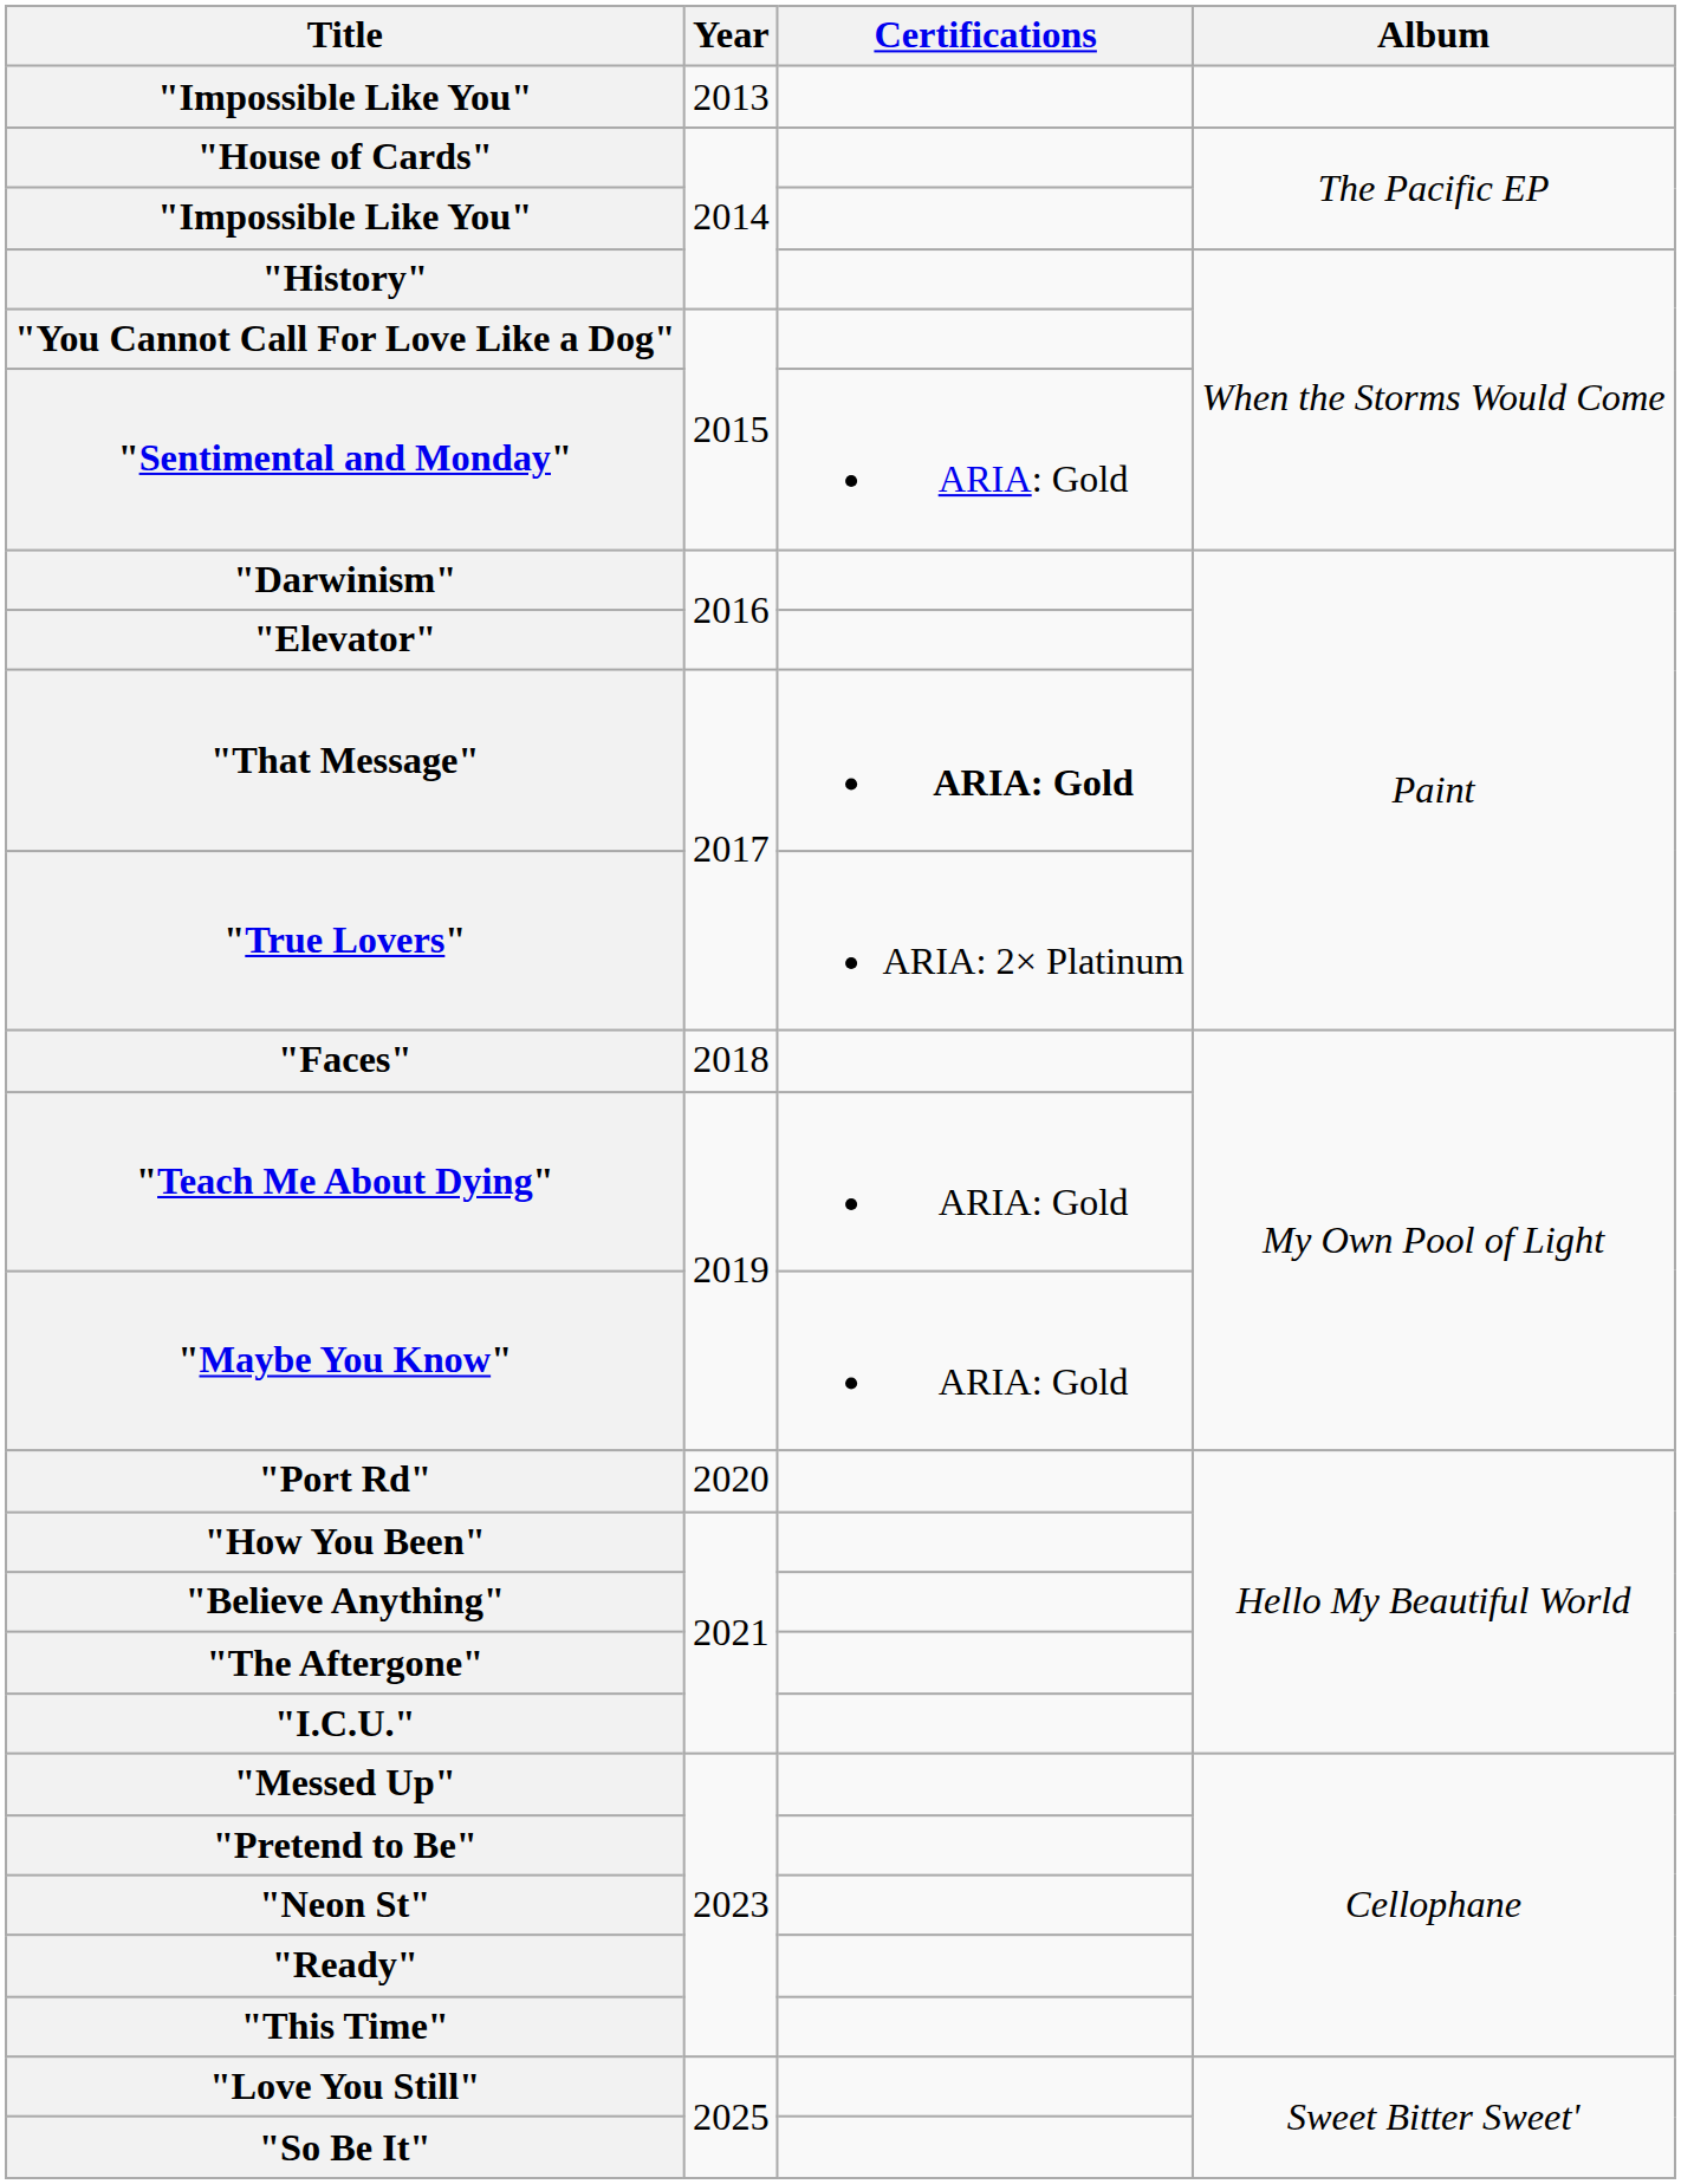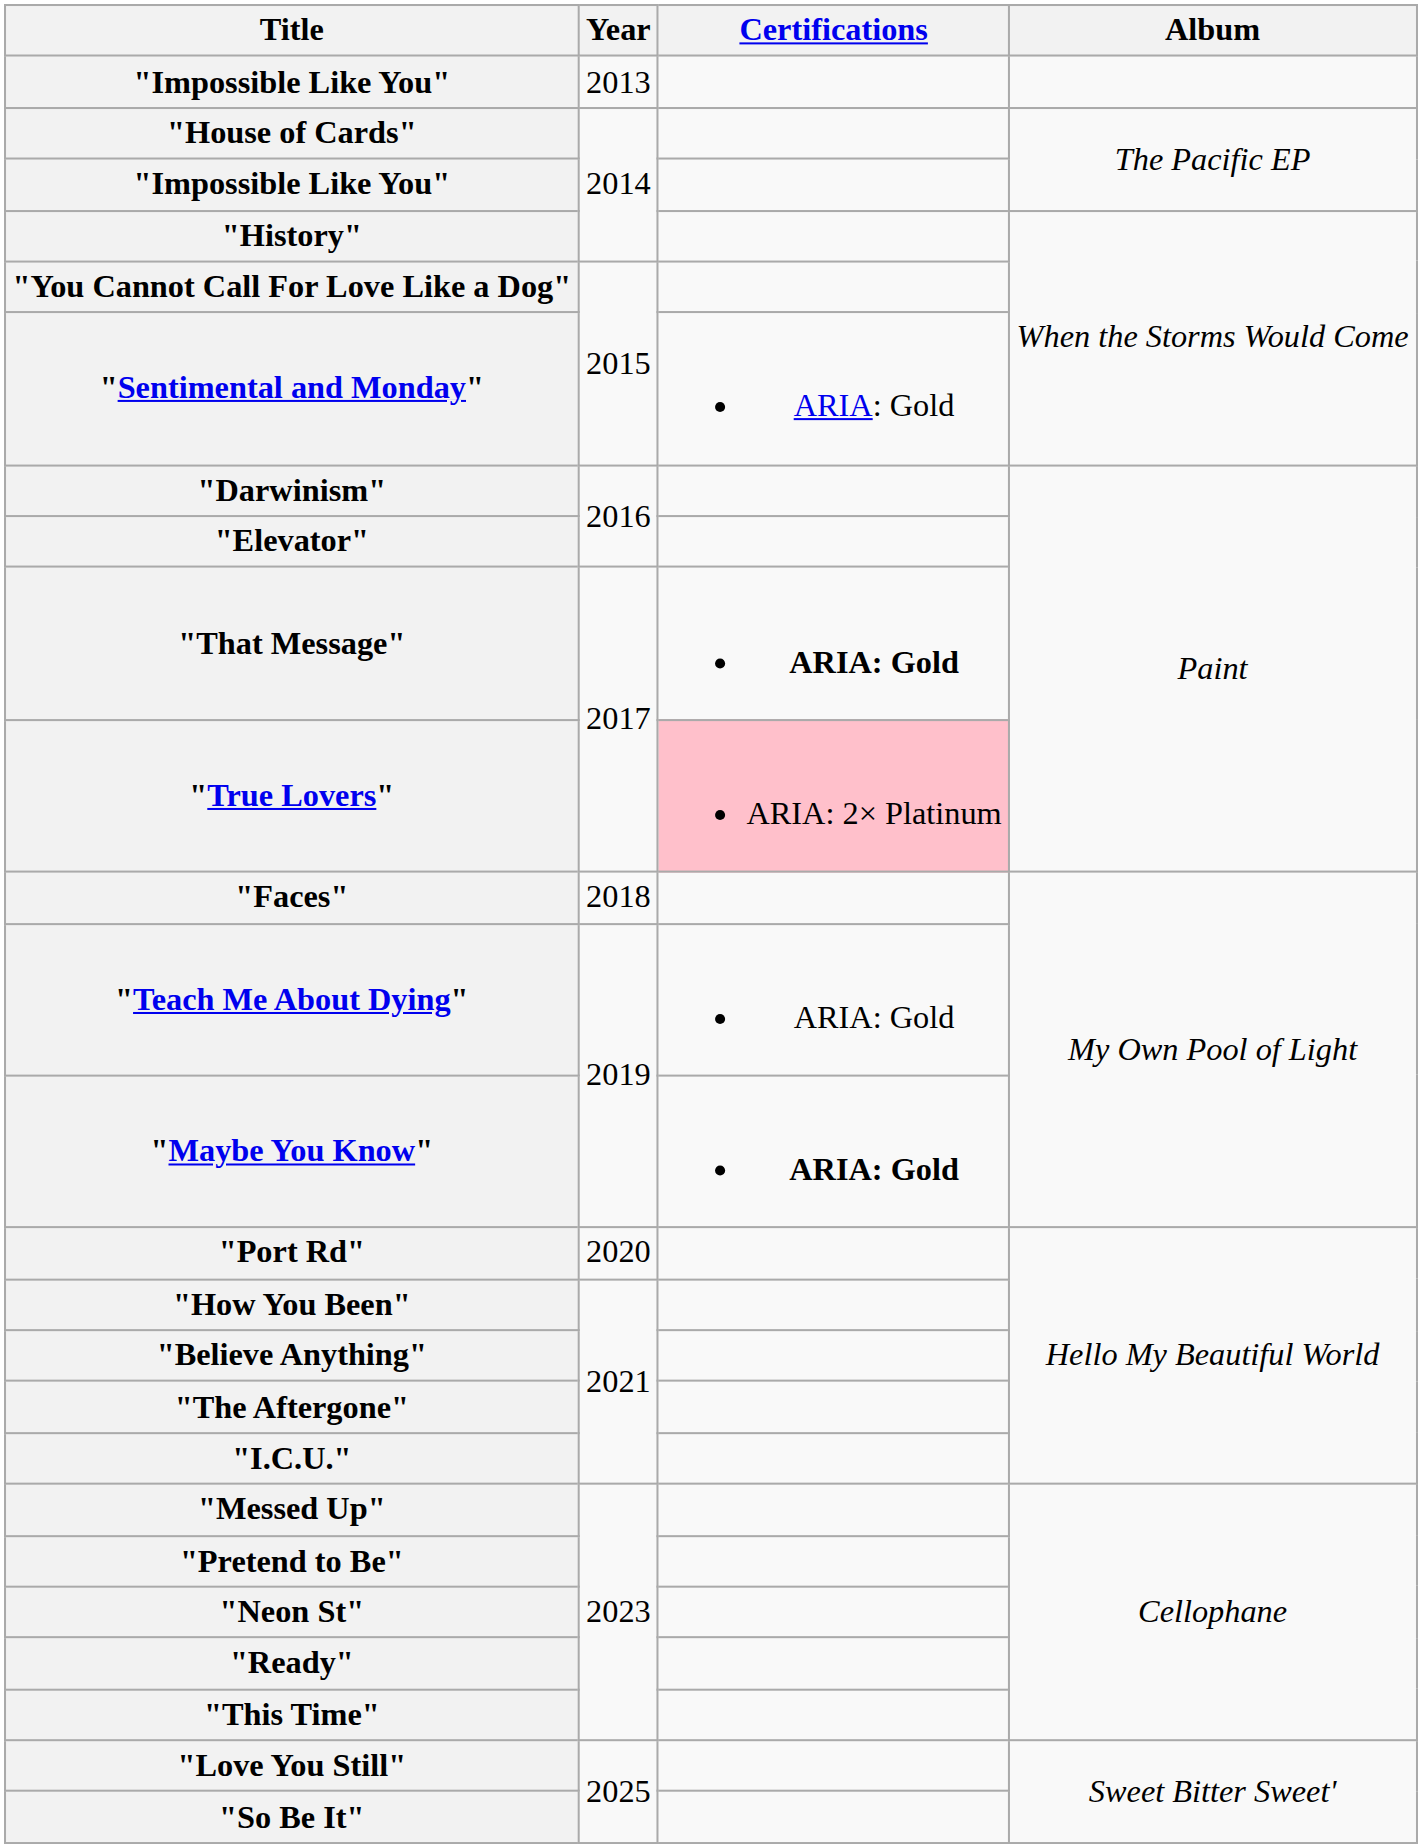"True Lovers" | Certifications: no background -> pink background
"Maybe You Know" | Certifications: normal -> bold
